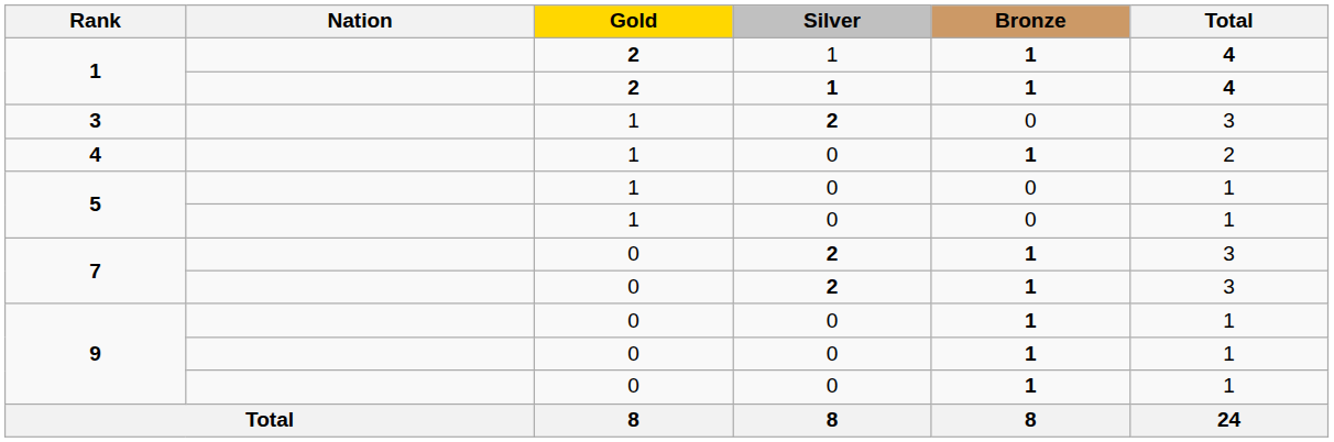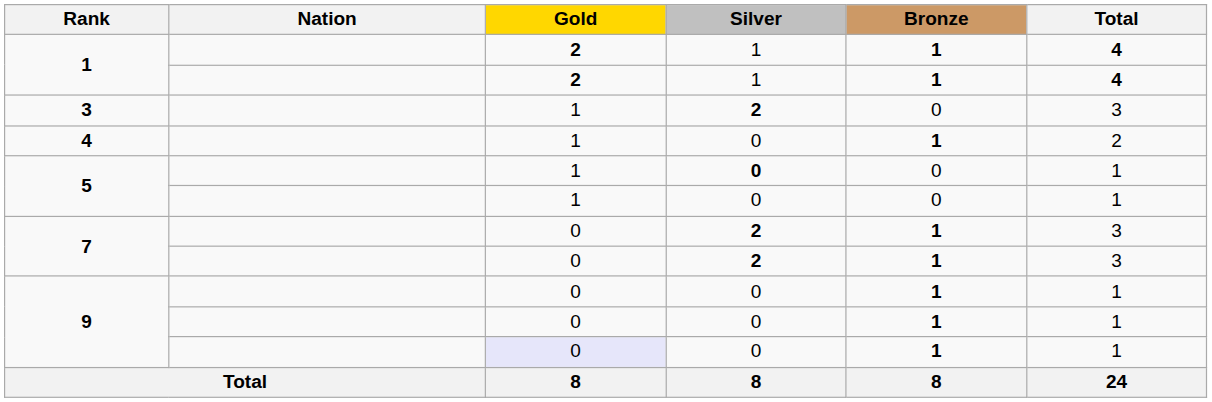row 3 | Silver: bold -> normal
row 6 | Silver: normal -> bold
row 12 | Gold: no background -> lavender background
